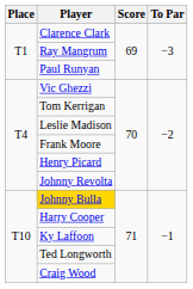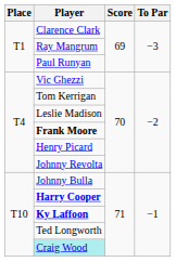Frank Moore | Player: normal -> bold
Johnny Bulla | Player: gold background -> no background
Harry Cooper | Player: normal -> bold
Ky Laffoon | Player: normal -> bold
Craig Wood | Player: no background -> paleturquoise background
